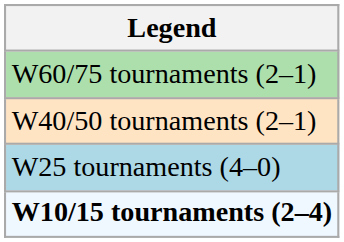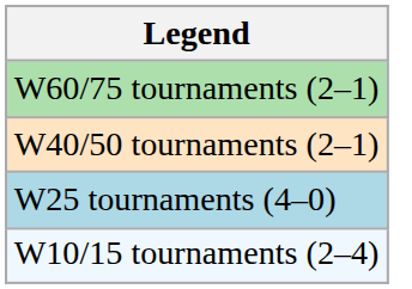row 5 | column 1: bold -> normal
